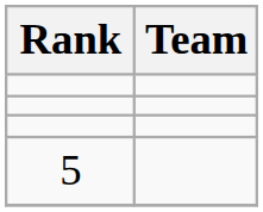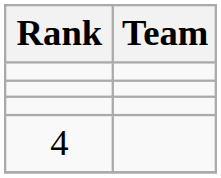row 5 | Rank: 5 -> 4
